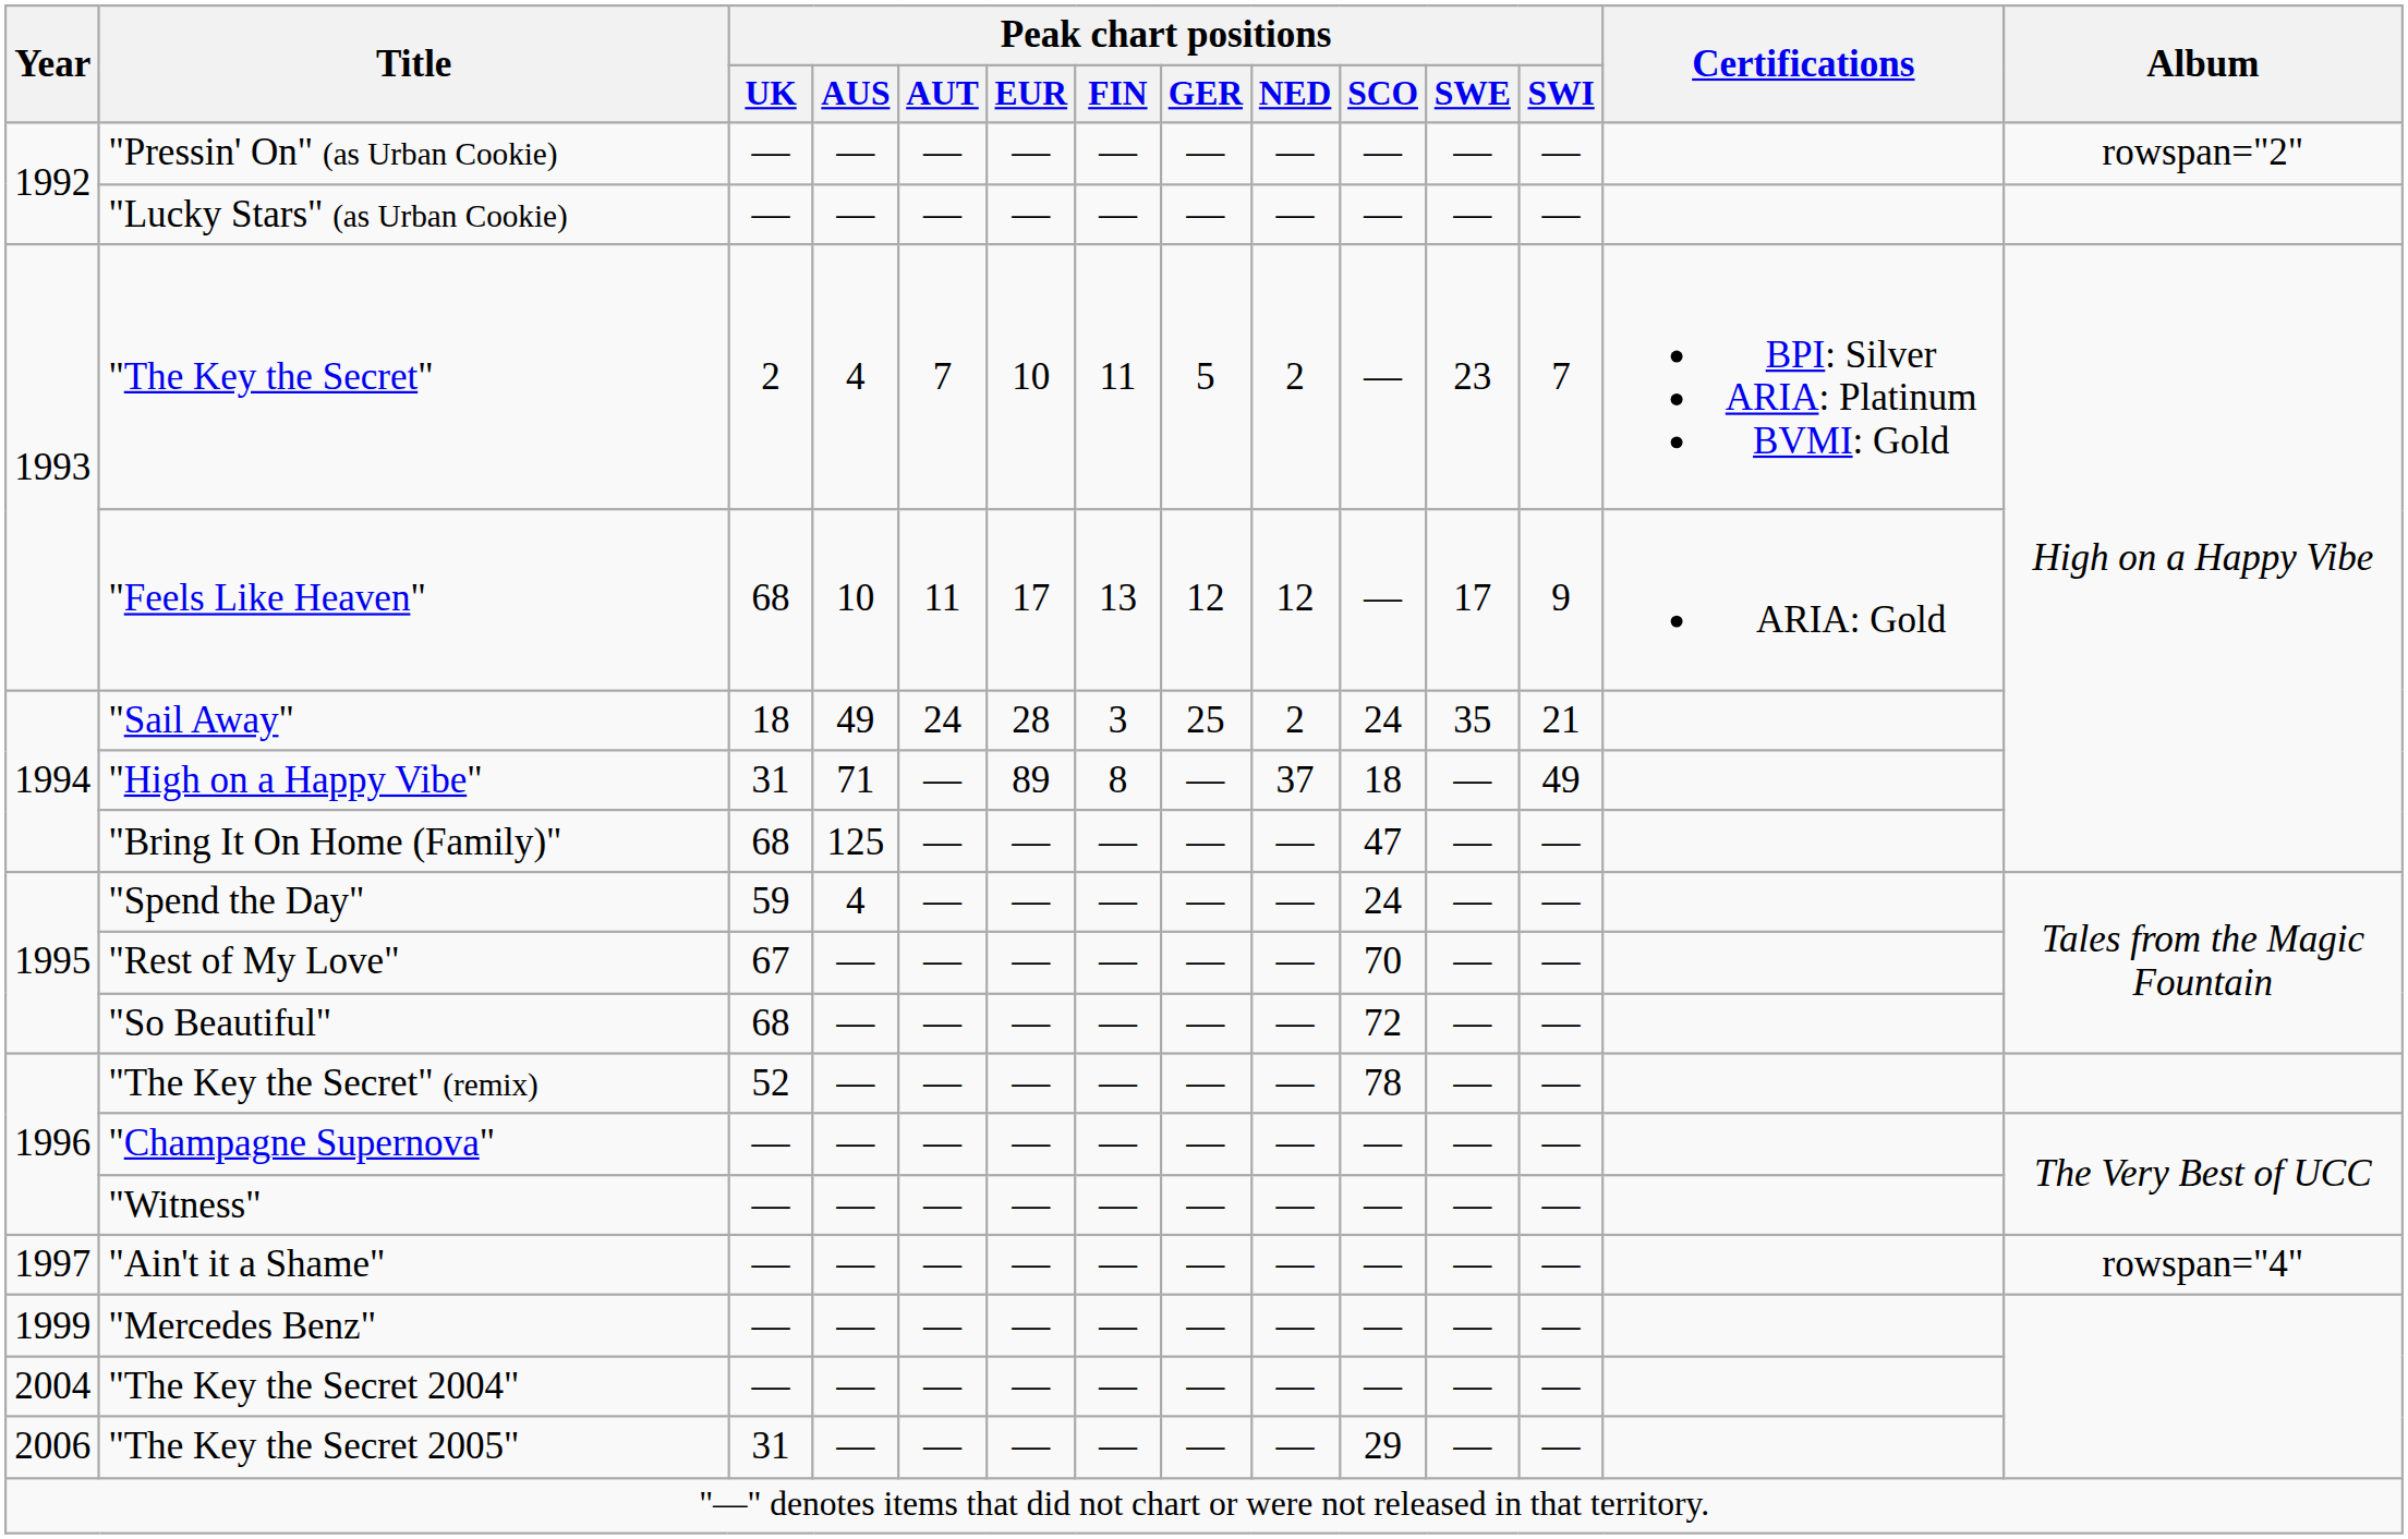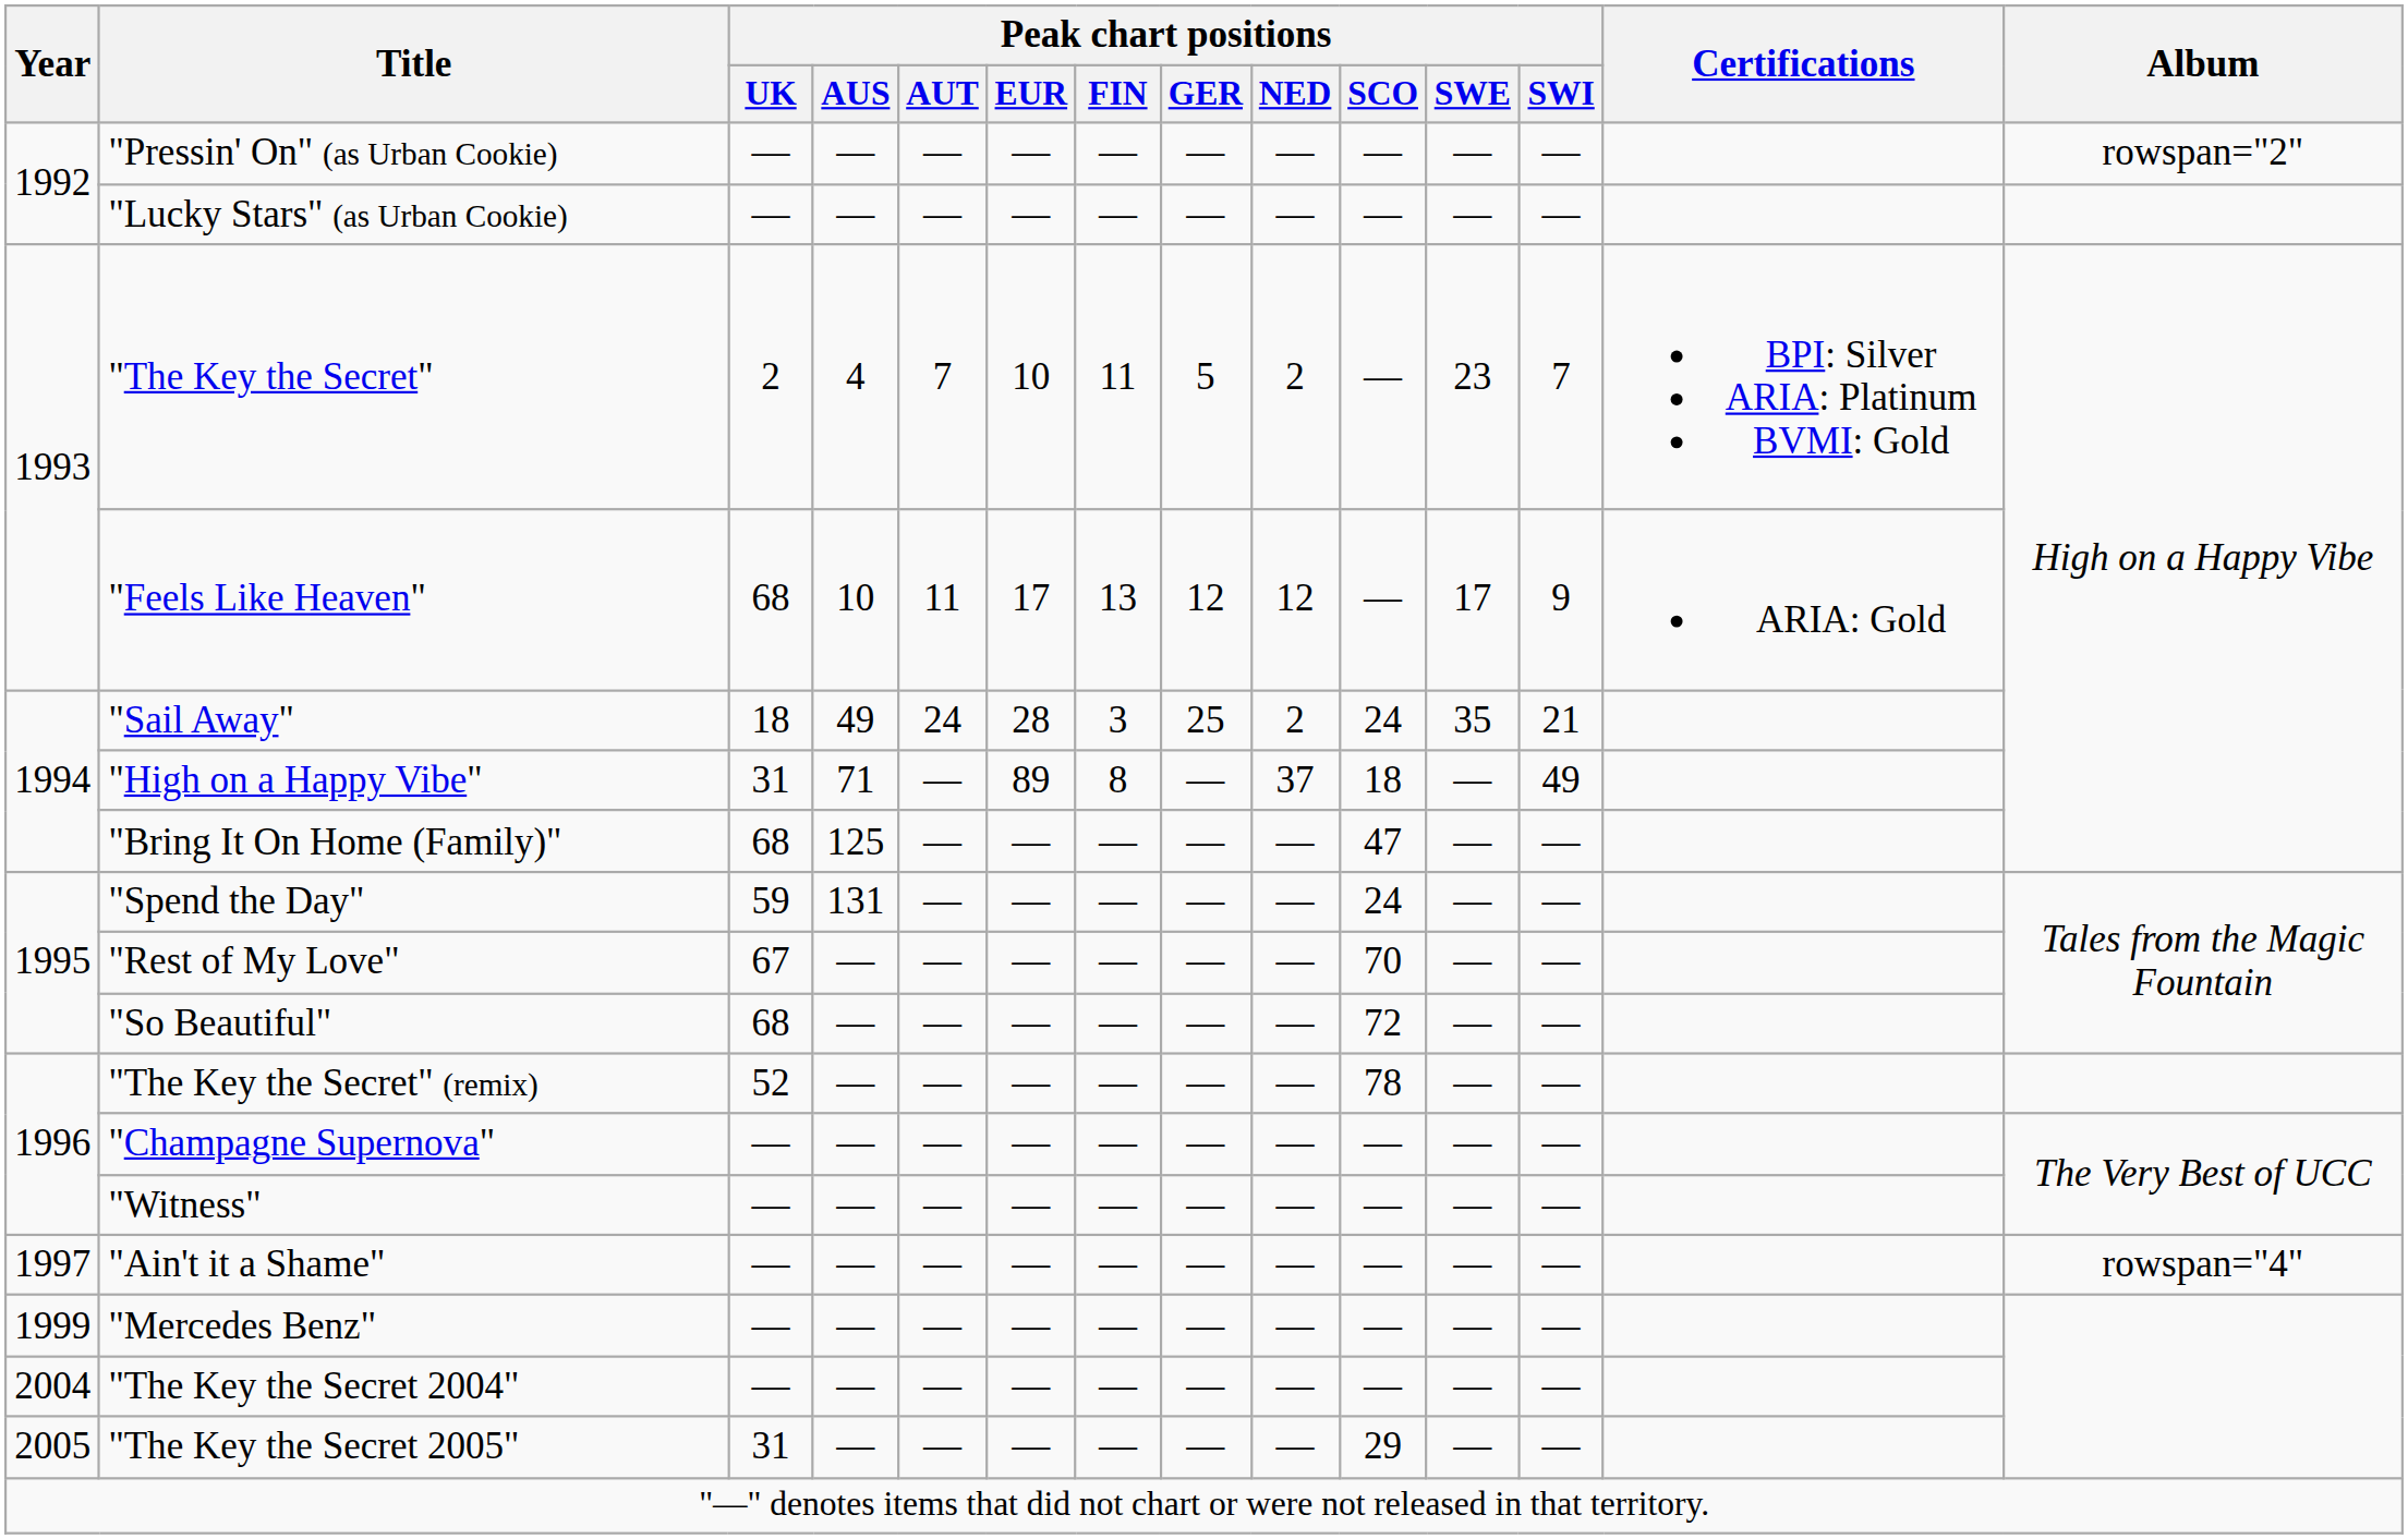"Spend the Day" | Peak chart positions / AUS: 4 -> 131
"The Key the Secret 2005" | Year: 2006 -> 2005
